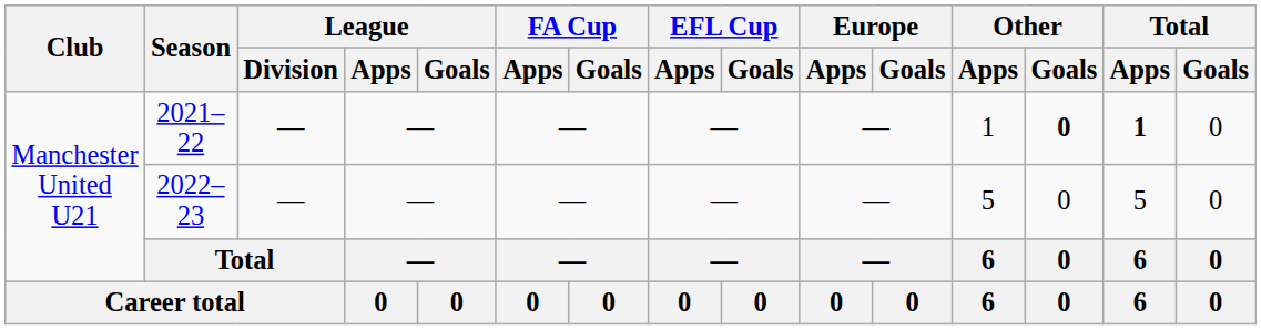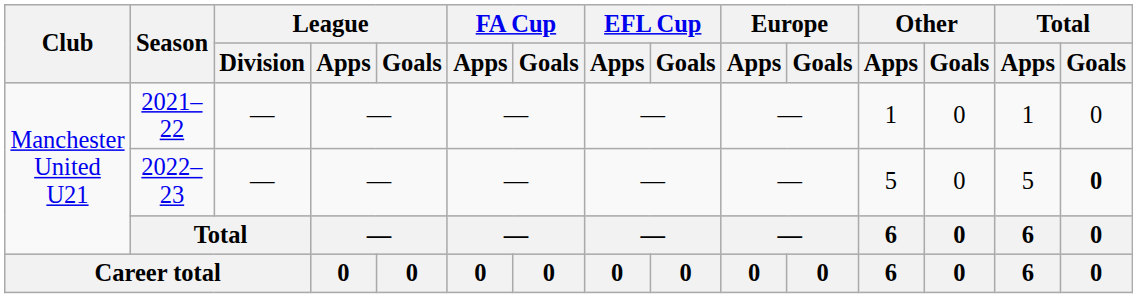2021–22 | Other / Goals: bold -> normal
2021–22 | Total / Apps: bold -> normal
2022–23 | Total / Goals: normal -> bold
